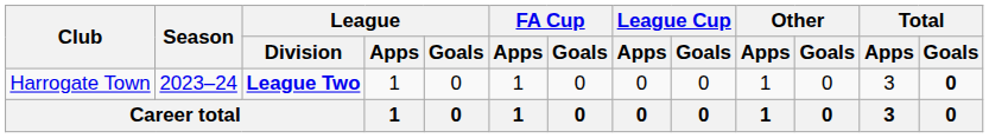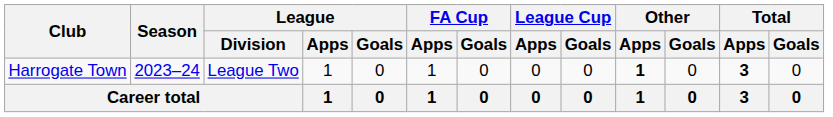Harrogate Town | League / Division: bold -> normal
Harrogate Town | Other / Apps: normal -> bold
Harrogate Town | Total / Apps: normal -> bold
Harrogate Town | Total / Goals: bold -> normal
